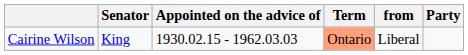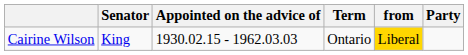Cairine Wilson | Term: lightsalmon background -> no background
Cairine Wilson | from: no background -> gold background
